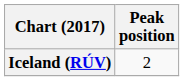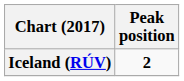Iceland (RÚV) | Peak position: normal -> bold
